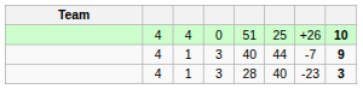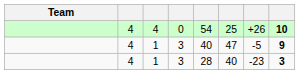row 2 | column 5: 51 -> 54
row 3 | column 6: 44 -> 47
row 3 | column 7: -7 -> -5
